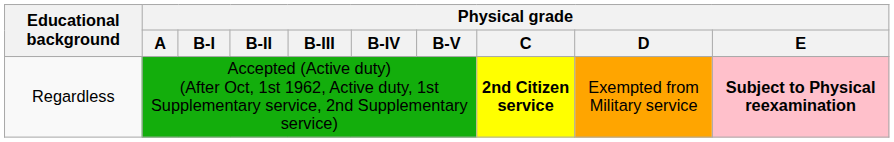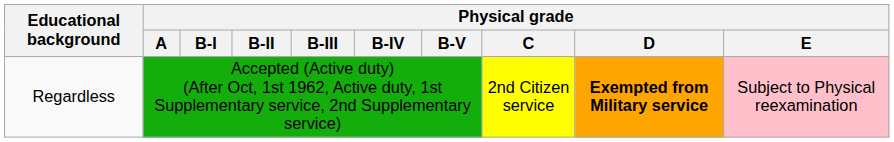Regardless | Physical grade / C: bold -> normal
Regardless | Physical grade / D: normal -> bold
Regardless | Physical grade / E: bold -> normal
